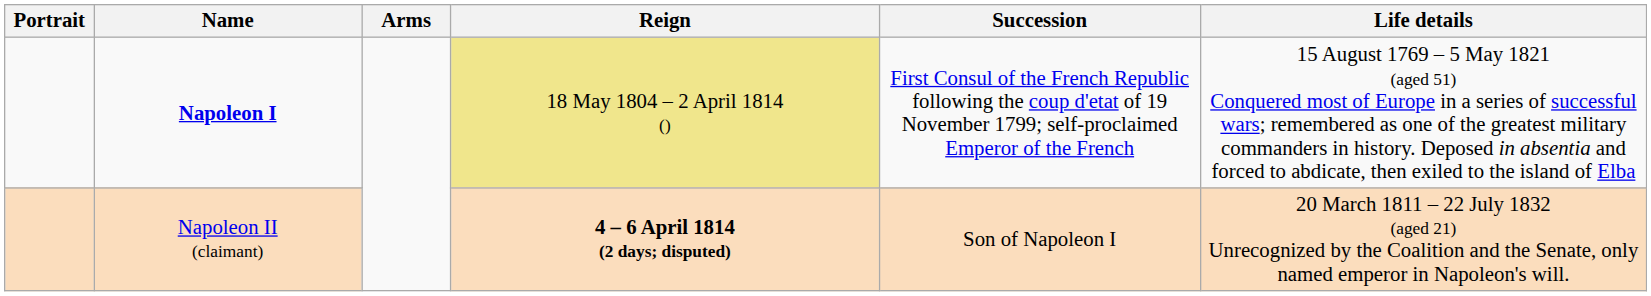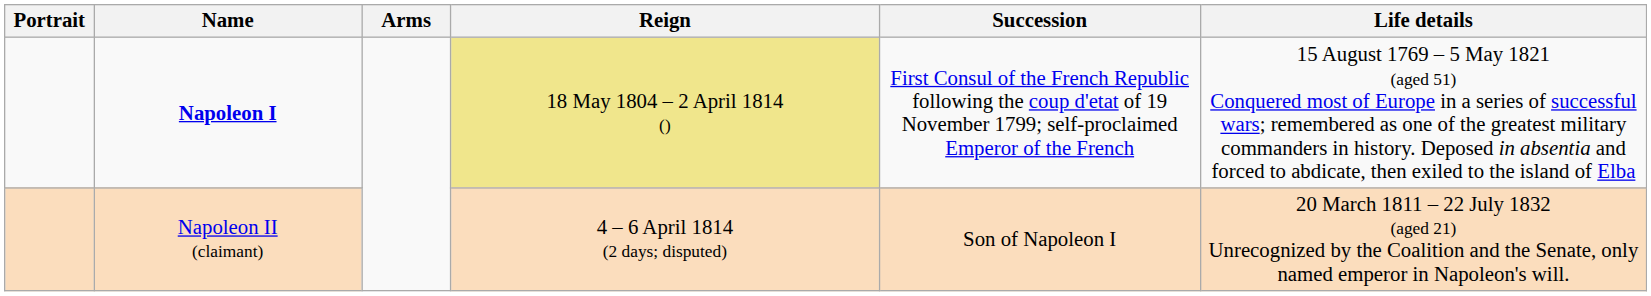Napoleon II (claimant) | Reign: bold -> normal
